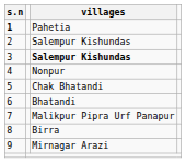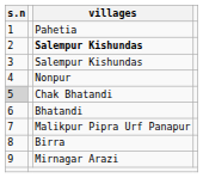Pahetia | s.n: bold -> normal
2 / Salempur Kishundas | villages: normal -> bold
3 / Salempur Kishundas | villages: bold -> normal
Chak Bhatandi | s.n: no background -> lightgrey background
